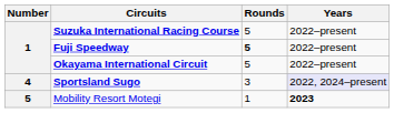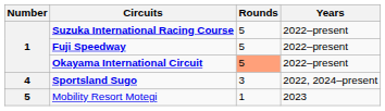Fuji Speedway | Rounds: bold -> normal
Okayama International Circuit | Rounds: no background -> lightsalmon background
Sportsland Sugo | Years: lavender background -> no background
Mobility Resort Motegi | Years: bold -> normal
